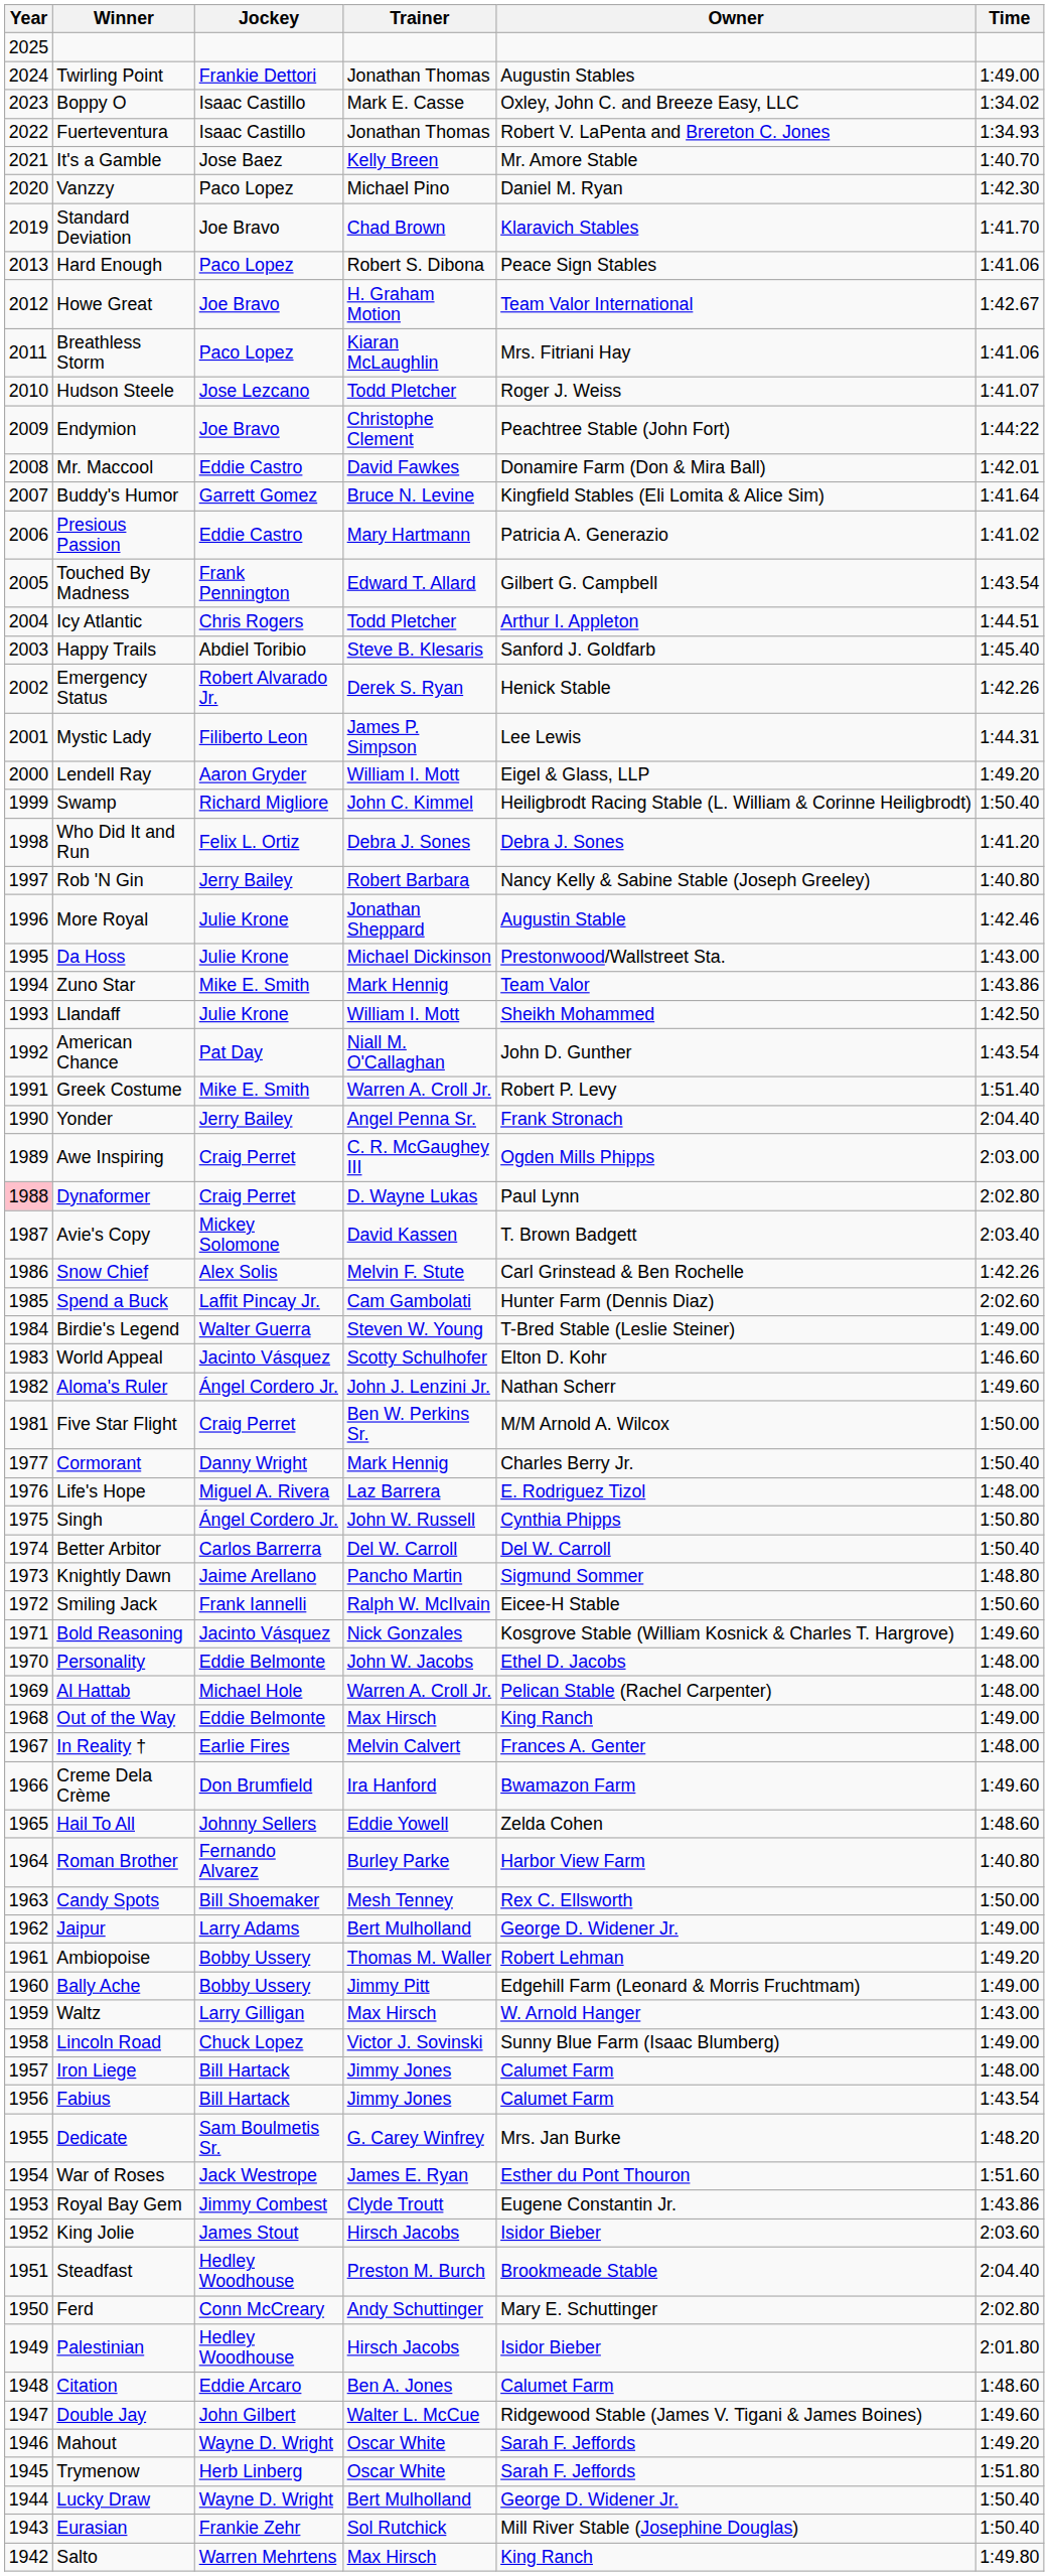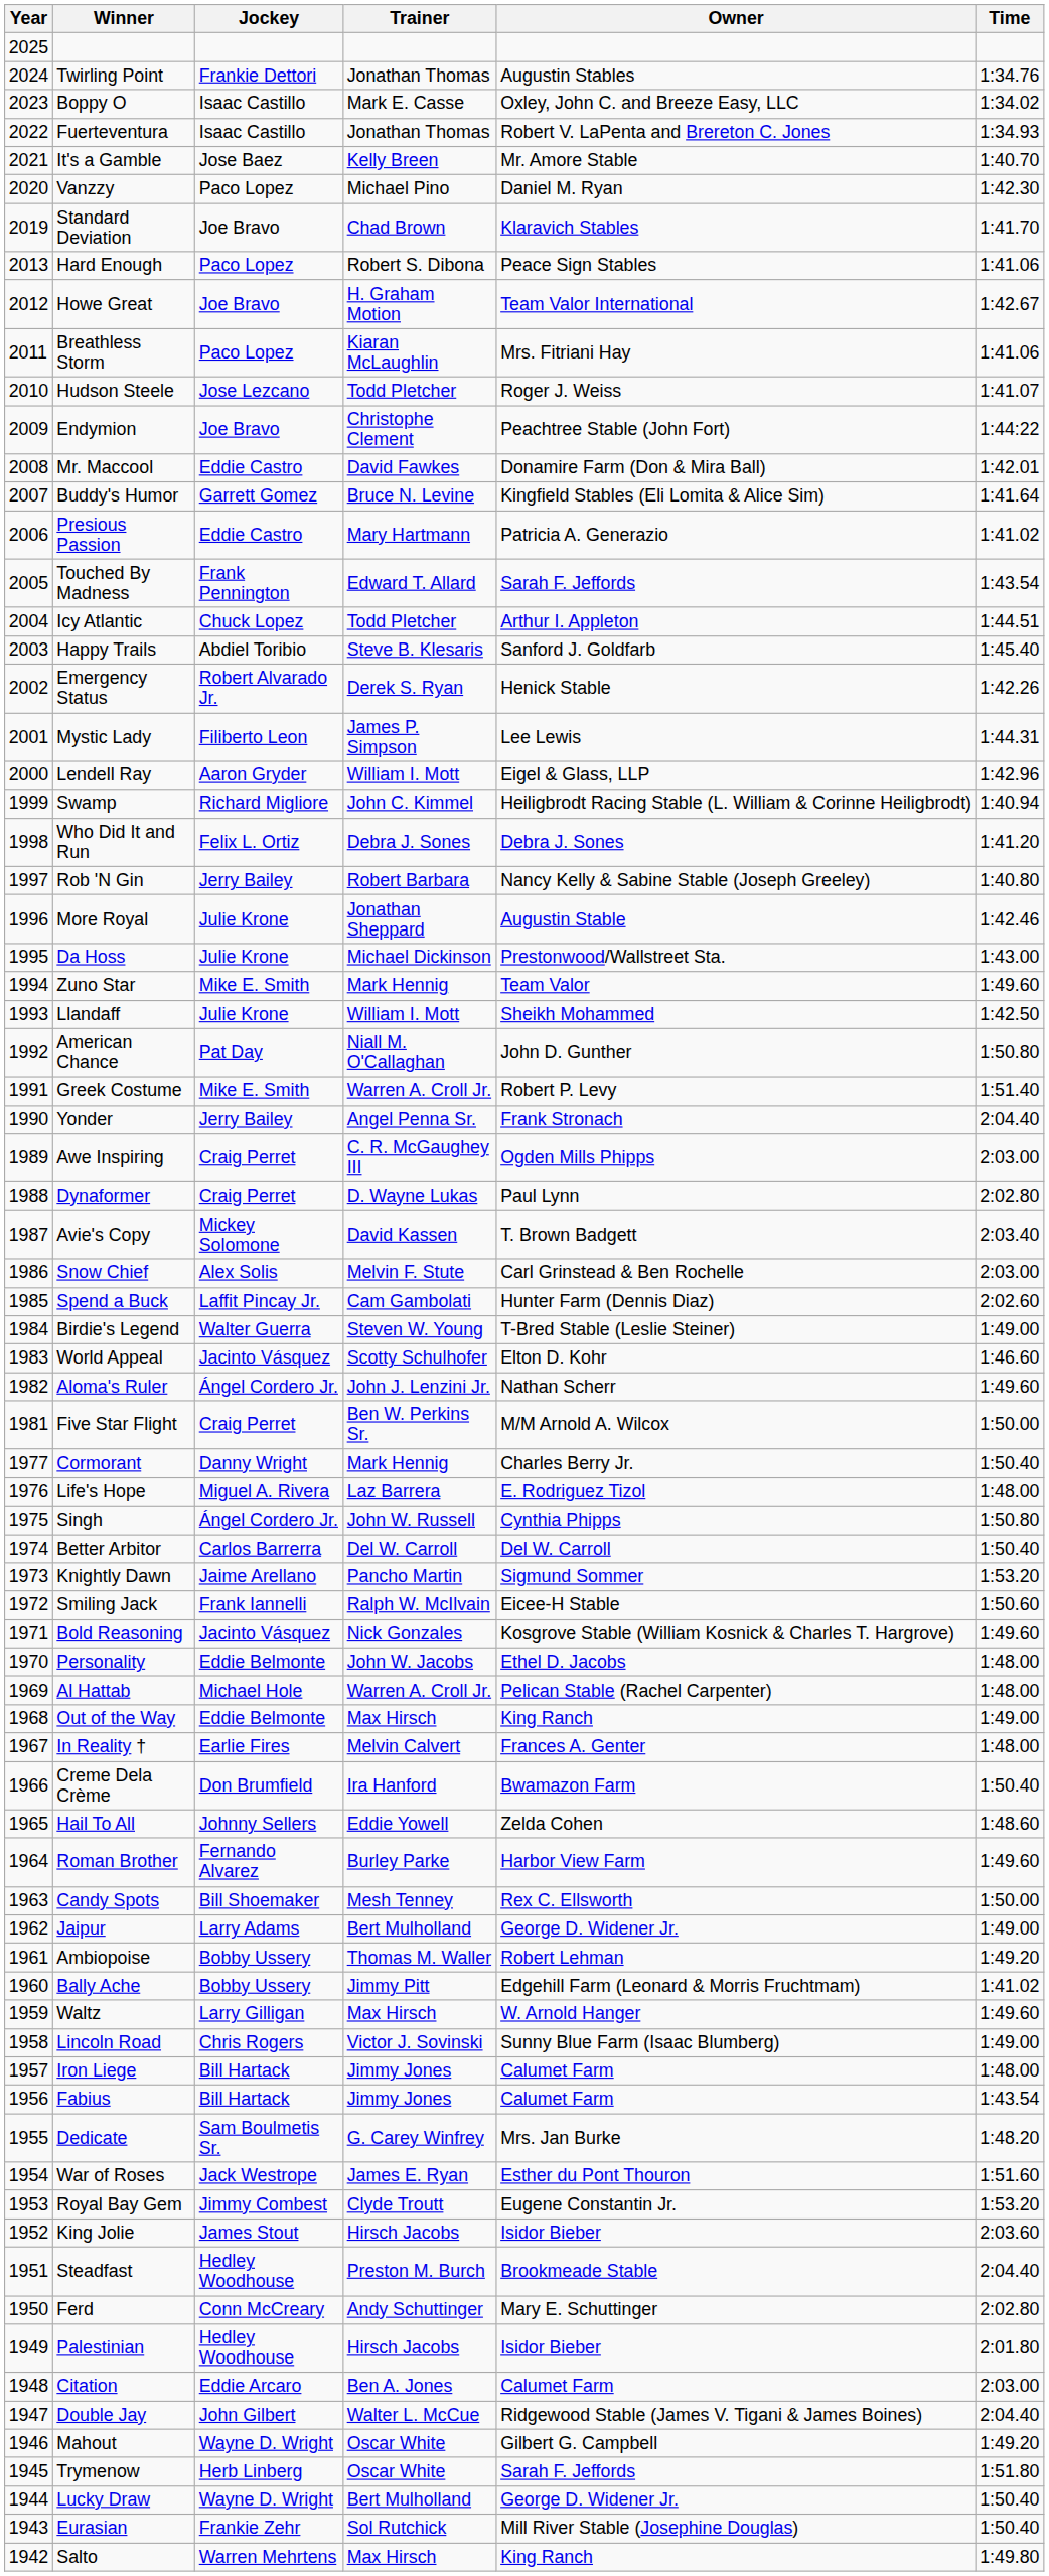Twirling Point | Time: 1:49.00 -> 1:34.76
Touched By Madness | Owner: Gilbert G. Campbell -> Sarah F. Jeffords
Icy Atlantic | Jockey: Chris Rogers -> Chuck Lopez
Lendell Ray | Time: 1:49.20 -> 1:42.96
Swamp | Time: 1:50.40 -> 1:40.94
Zuno Star | Time: 1:43.86 -> 1:49.60
American Chance | Time: 1:43.54 -> 1:50.80
Dynaformer | Year: pink background -> no background
Snow Chief | Time: 1:42.26 -> 2:03.00
Knightly Dawn | Time: 1:48.80 -> 1:53.20
Creme Dela Crème | Time: 1:49.60 -> 1:50.40
Roman Brother | Time: 1:40.80 -> 1:49.60
Bally Ache | Time: 1:49.00 -> 1:41.02
Waltz | Time: 1:43.00 -> 1:49.60
Lincoln Road | Jockey: Chuck Lopez -> Chris Rogers
Royal Bay Gem | Time: 1:43.86 -> 1:53.20
Citation | Time: 1:48.60 -> 2:03.00
Double Jay | Time: 1:49.60 -> 2:04.40
Mahout | Owner: Sarah F. Jeffords -> Gilbert G. Campbell
